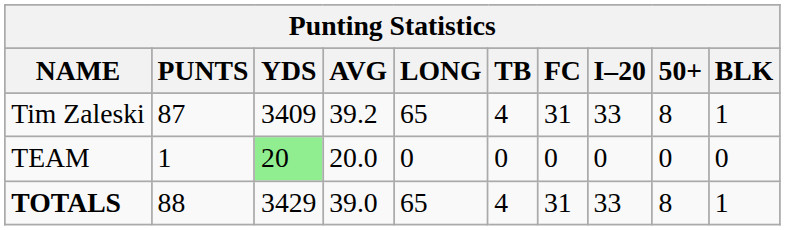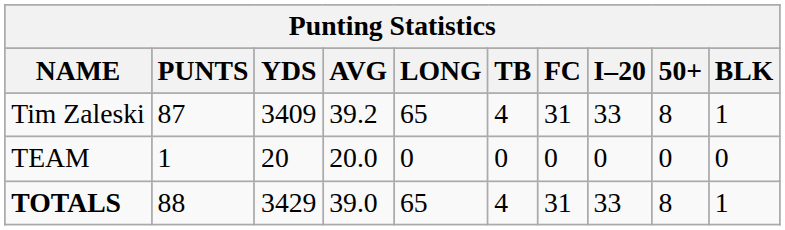TEAM | YDS: lightgreen background -> no background
